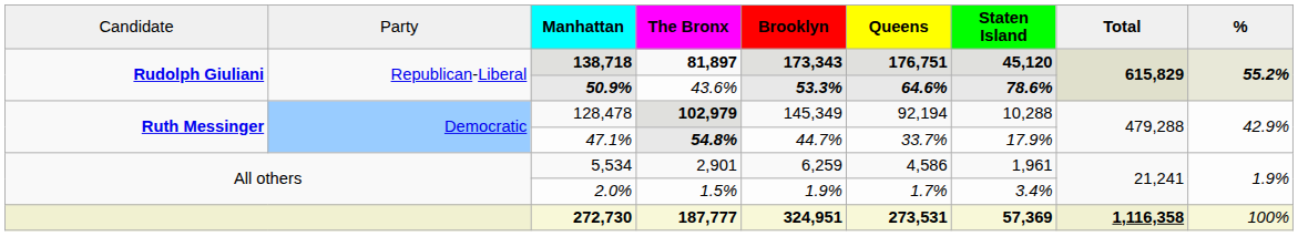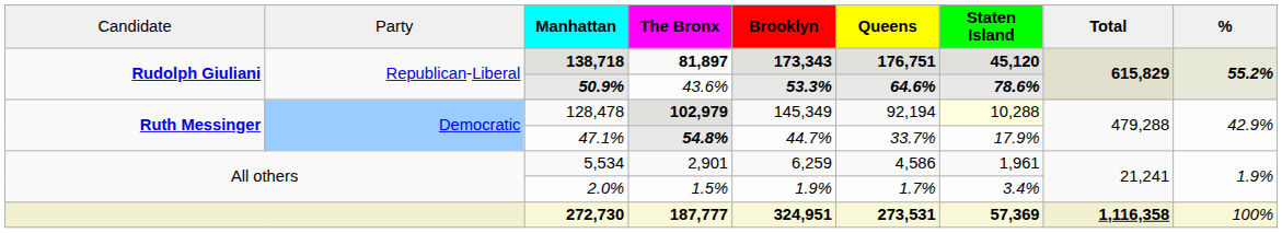128,478 | column 7: no background -> lightyellow background
